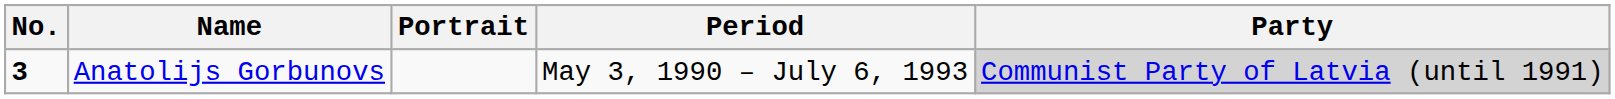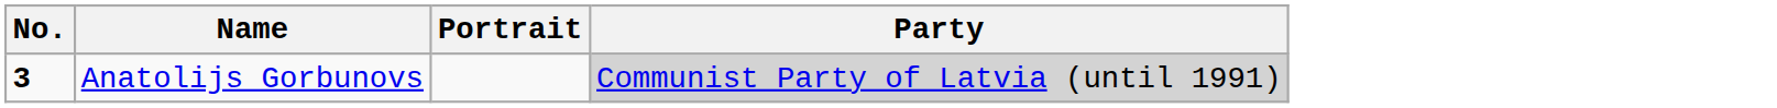- column: Period | May 3, 1990 – July 6, 1993
